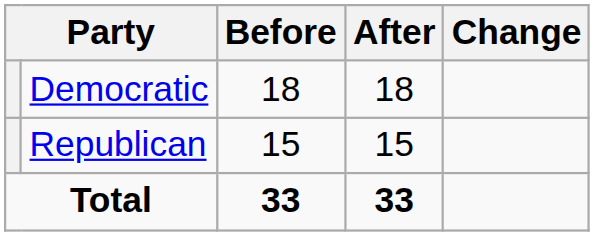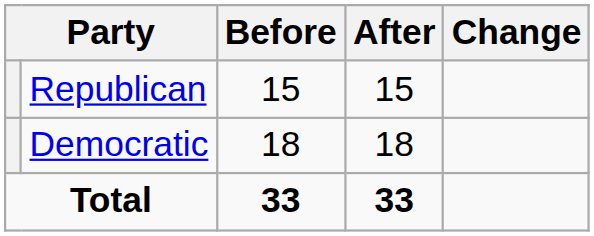rows swapped: Democratic <-> Republican
